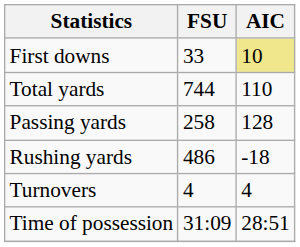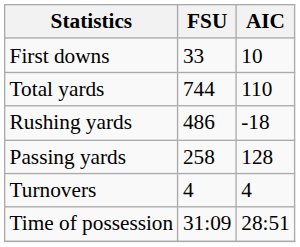First downs | AIC: khaki background -> no background
rows swapped: Rushing yards <-> Passing yards
